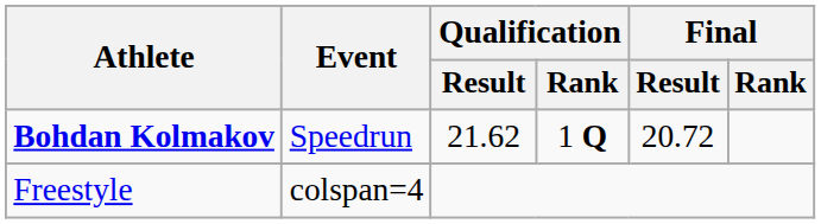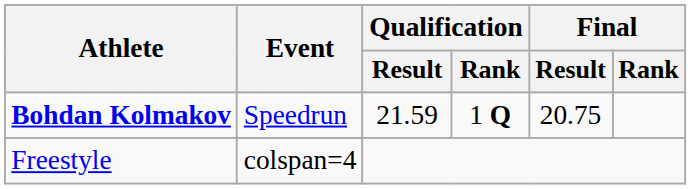Bohdan Kolmakov / Speedrun | Qualification / Result: 21.62 -> 21.59
Bohdan Kolmakov / Speedrun | Final / Result: 20.72 -> 20.75
